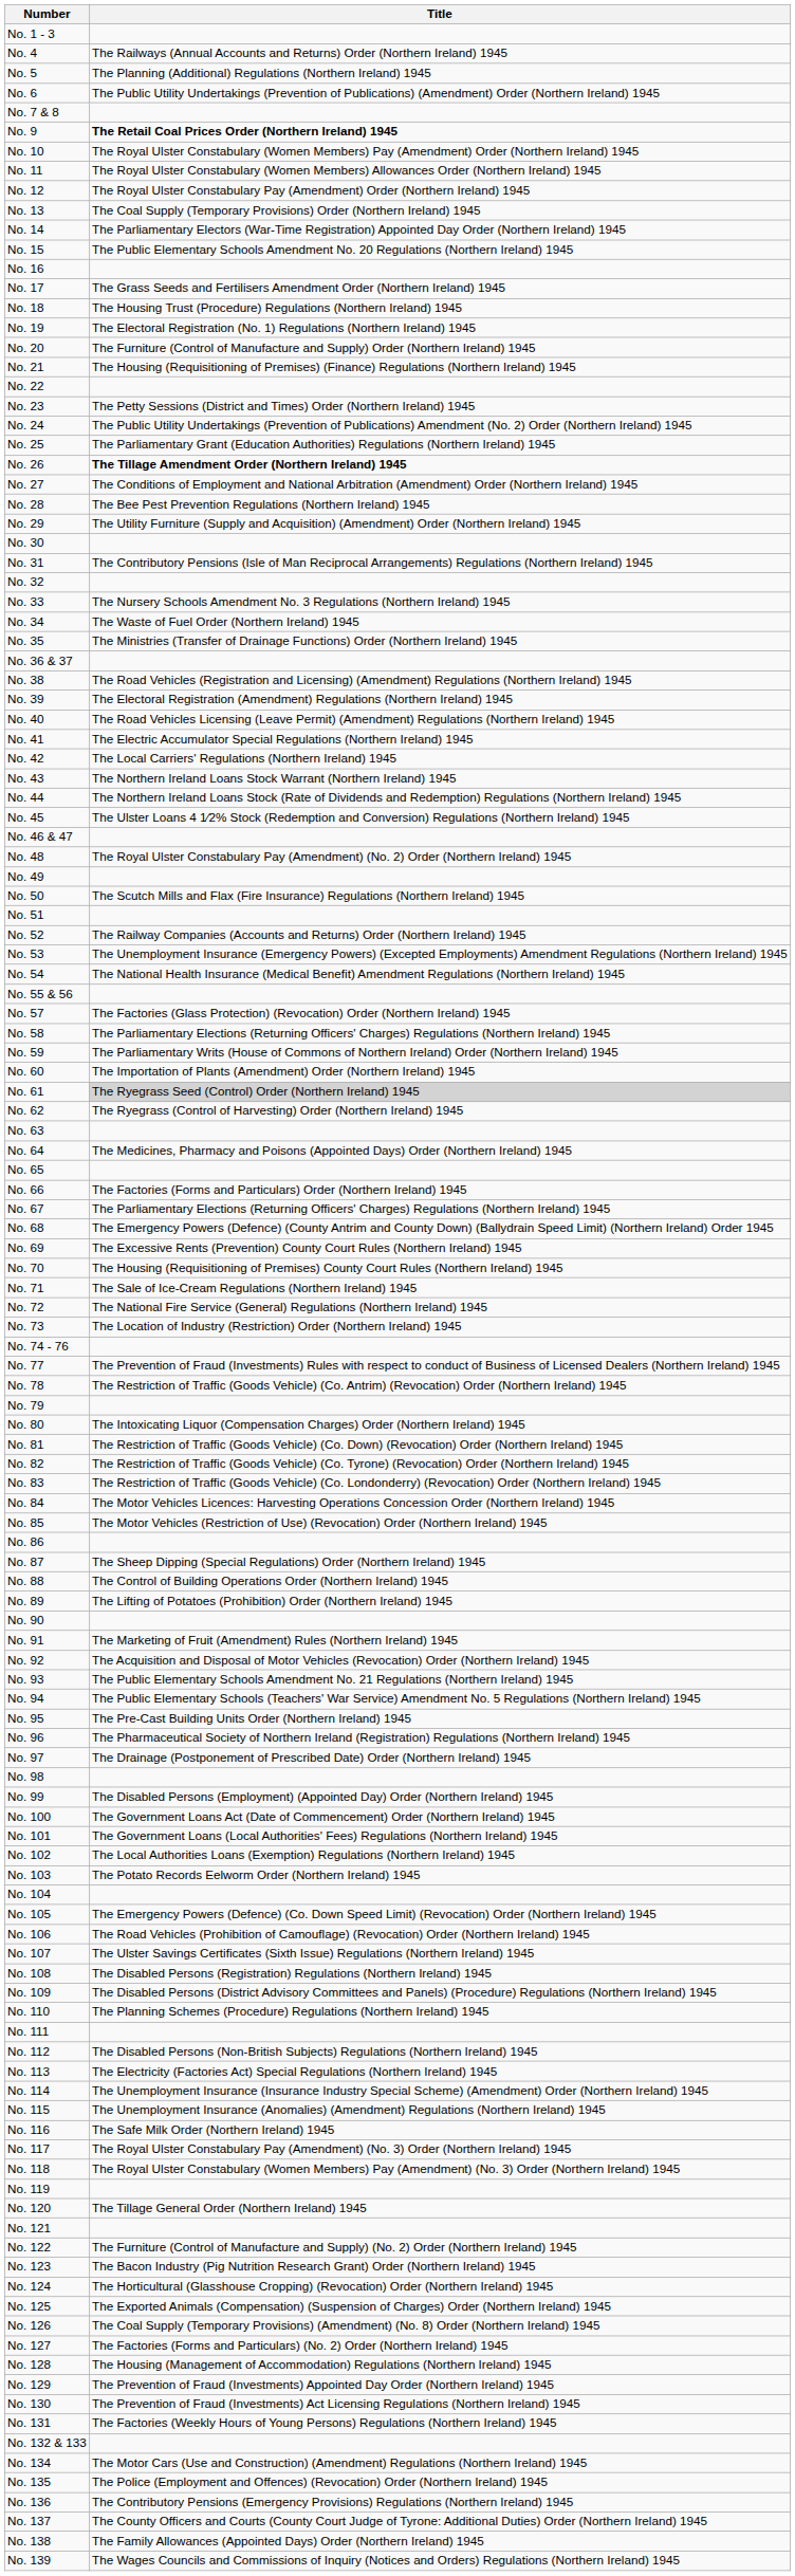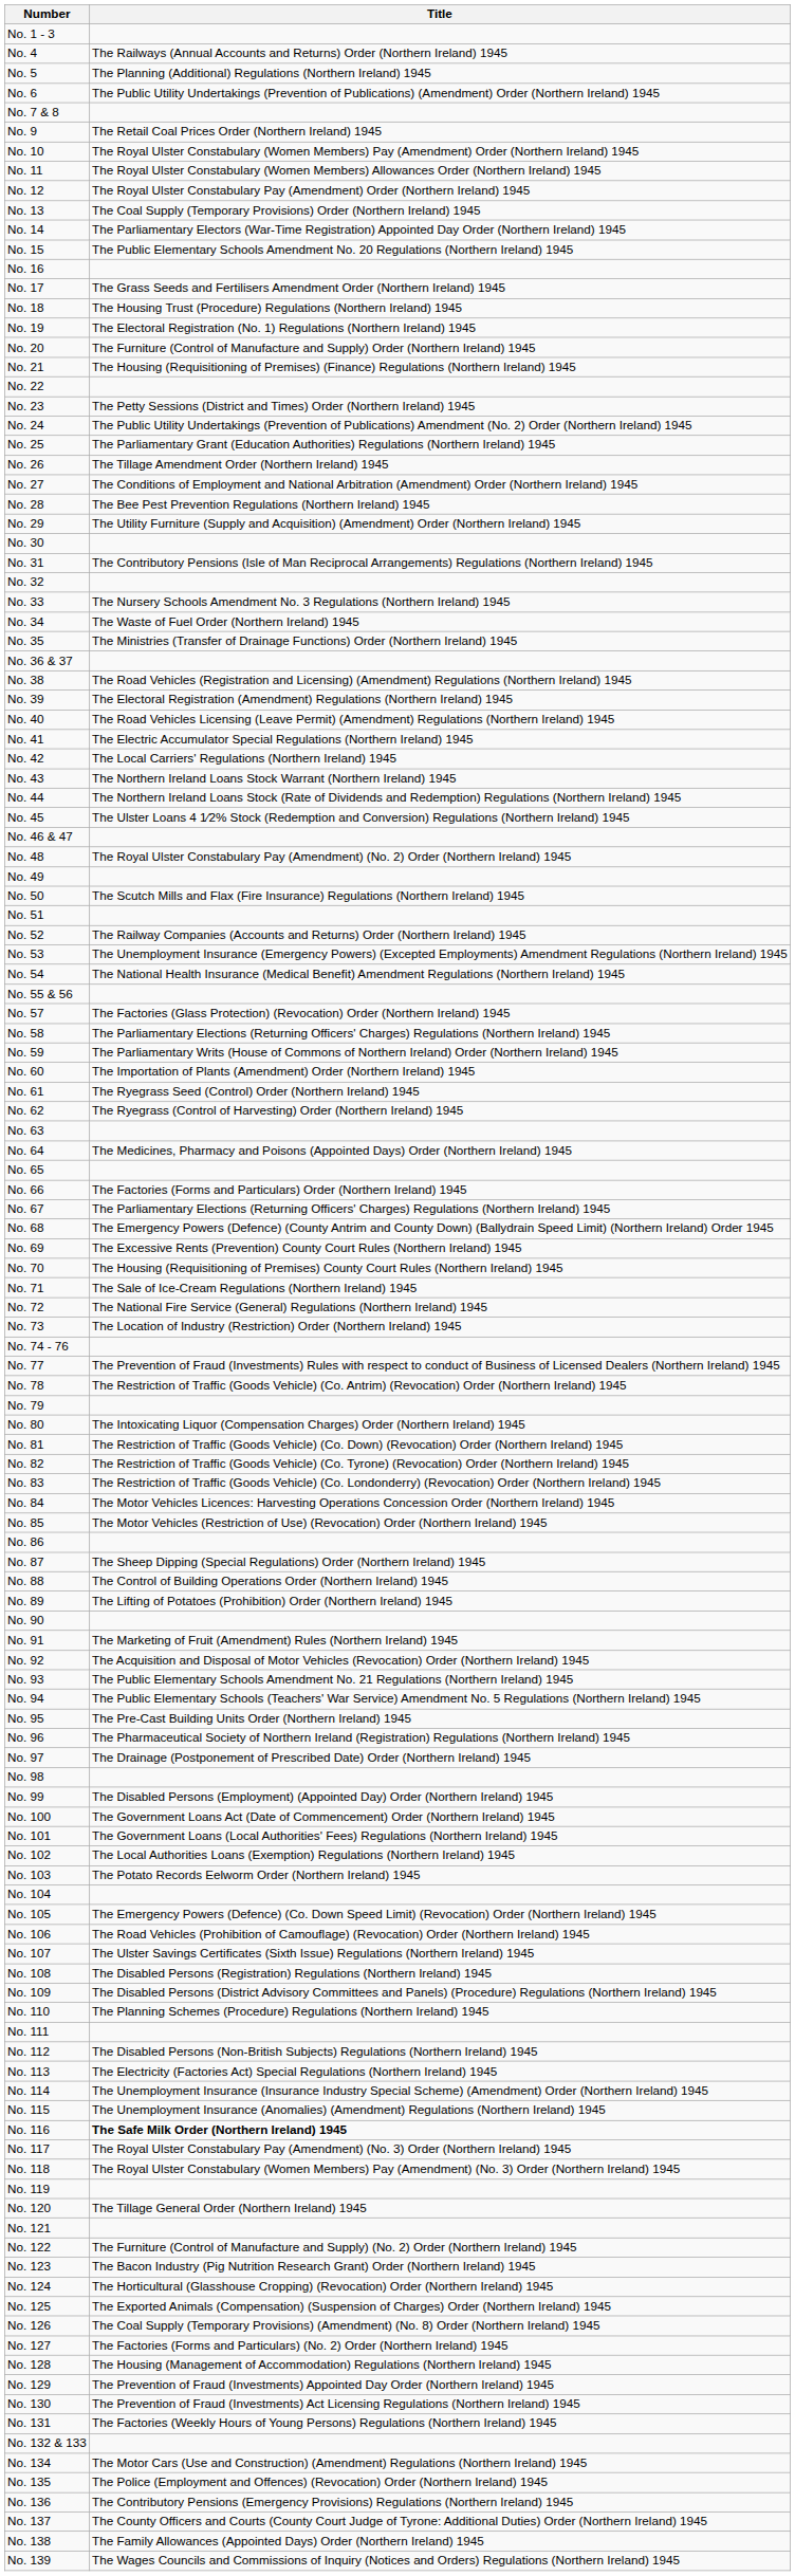No. 9 | Title: bold -> normal
No. 26 | Title: bold -> normal
No. 61 | Title: lightgrey background -> no background
No. 116 | Title: normal -> bold
